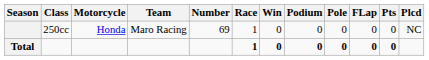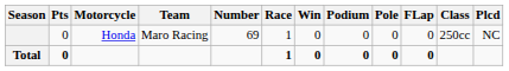columns swapped: Class <-> Pts
